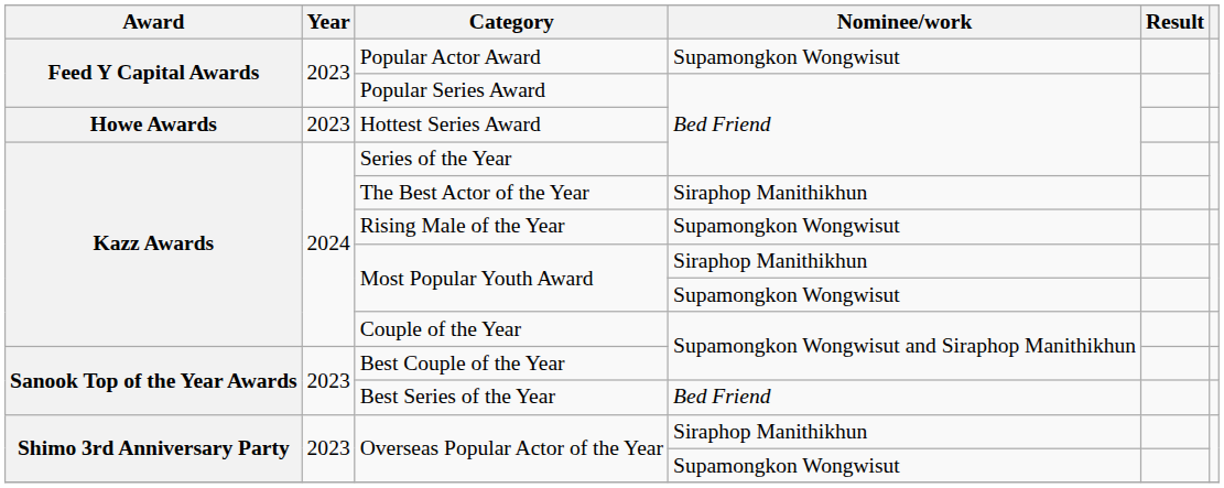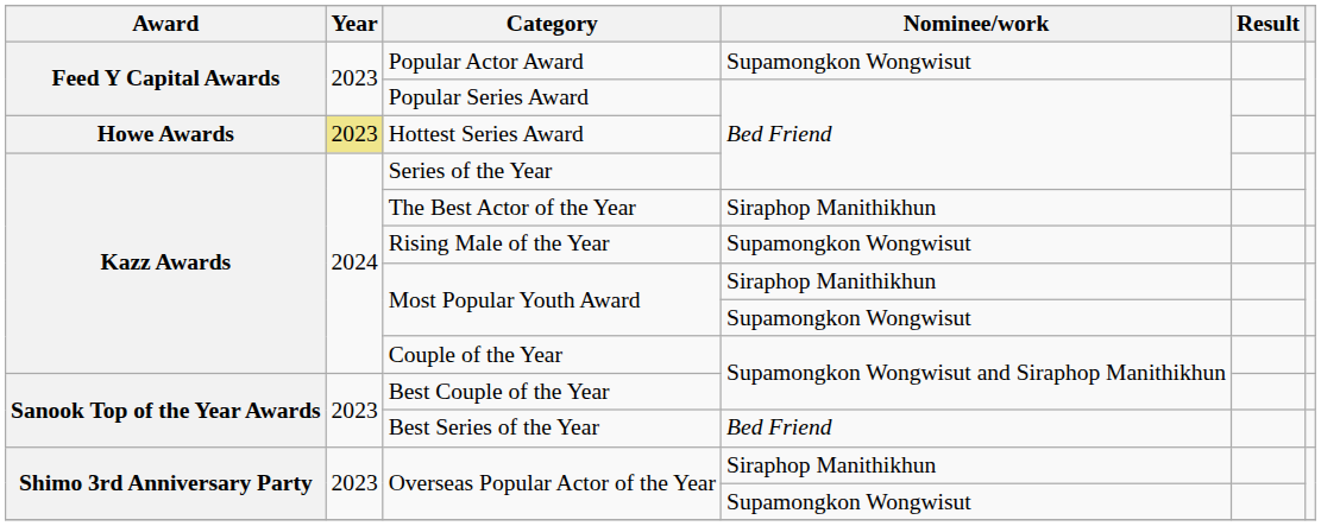Hottest Series Award | Year: no background -> khaki background
